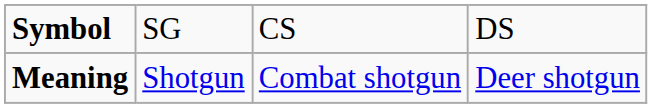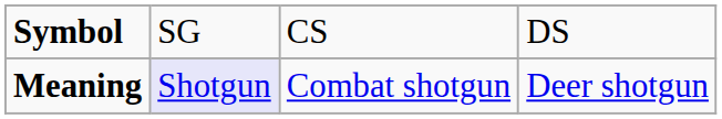Meaning | column 2: no background -> lavender background
